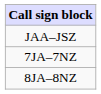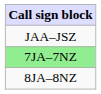row 3 | column 1: no background -> lightgreen background
